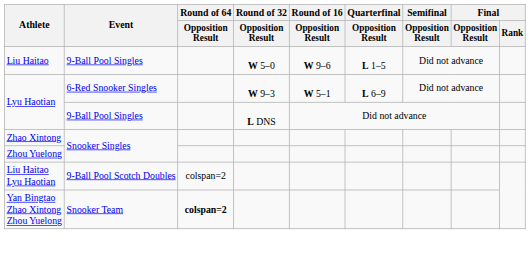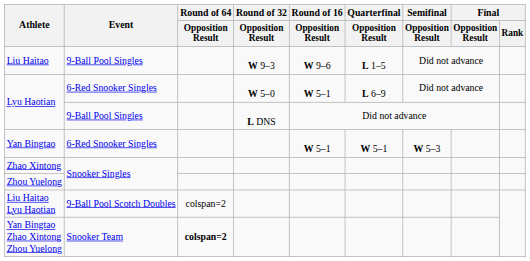Liu Haitao | Round of 32 / Opposition Result: W 5–0 -> W 9–3
Lyu Haotian / 6-Red Snooker Singles | Round of 32 / Opposition Result: W 9–3 -> W 5–0
+ row: Yan Bingtao | 6-Red Snooker Singles | W 5–1 | W 5–1 | W 5–3
